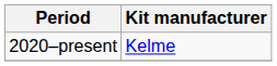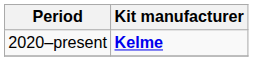2020–present | Kit manufacturer: normal -> bold
